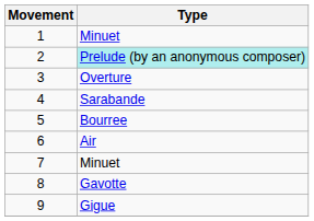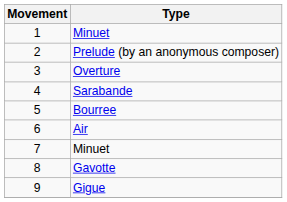2 | Type: paleturquoise background -> no background
